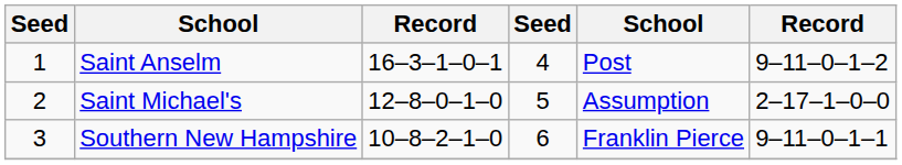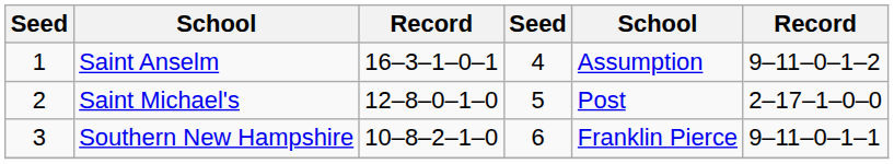Saint Anselm | column 5: Post -> Assumption
Saint Michael's | column 5: Assumption -> Post
